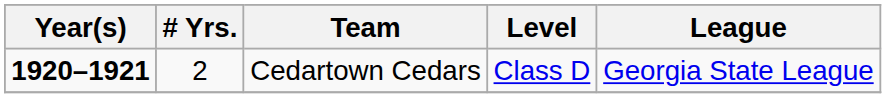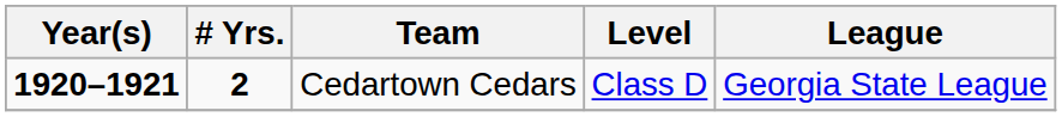Cedartown Cedars | # Yrs.: normal -> bold
